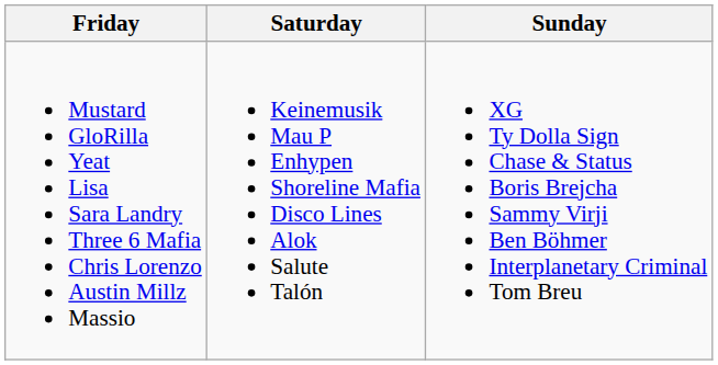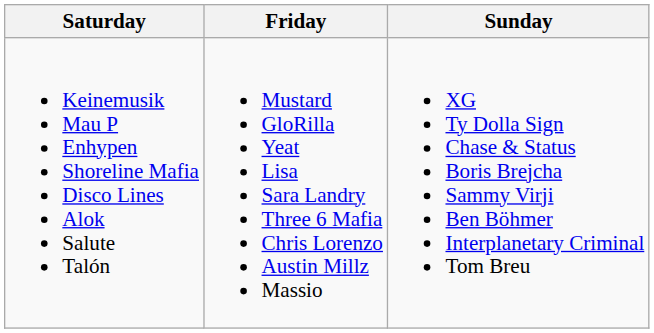columns swapped: Friday <-> Saturday
